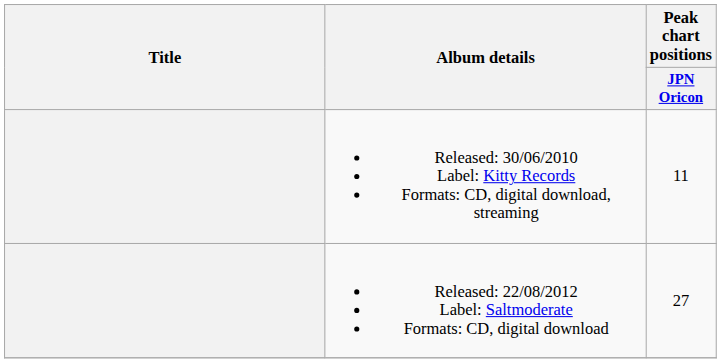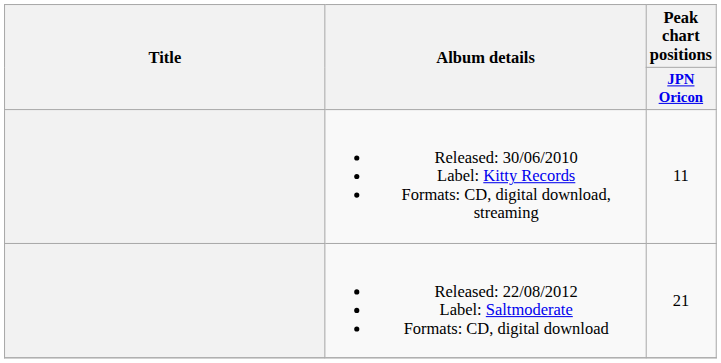row 4 | Peak chart positions / JPN Oricon: 27 -> 21
